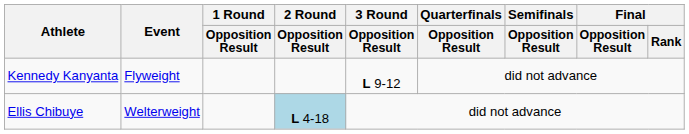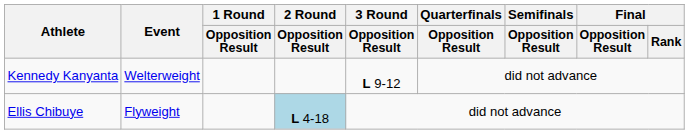Kennedy Kanyanta | Event: Flyweight -> Welterweight
Ellis Chibuye | Event: Welterweight -> Flyweight
